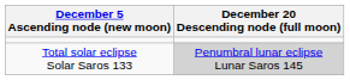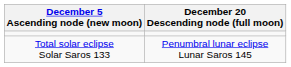row 3 | December 20 Descending node (full moon): lightgrey background -> no background
